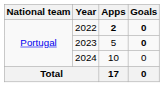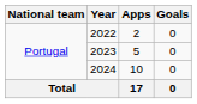2022 | Apps: bold -> normal
2022 | Goals: bold -> normal
2023 | Goals: bold -> normal
